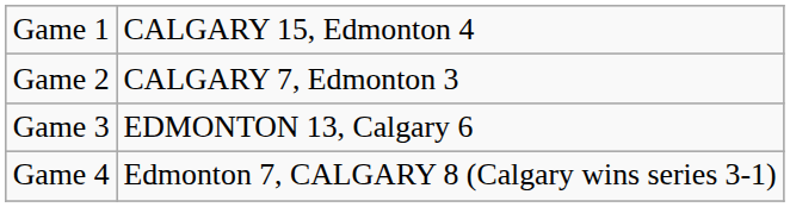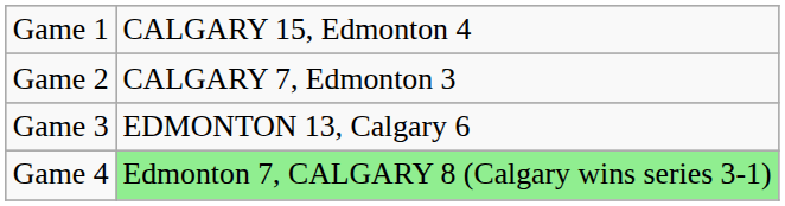Game 4 | column 2: no background -> lightgreen background
